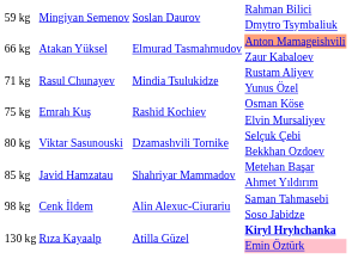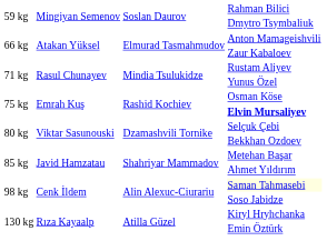Anton Mamageishvili | column 4: lightsalmon background -> no background
Elvin Mursaliyev | column 4: normal -> bold
Saman Tahmasebi | column 4: no background -> lightyellow background
Kiryl Hryhchanka | column 4: bold -> normal
Emin Öztürk | column 4: pink background -> no background
